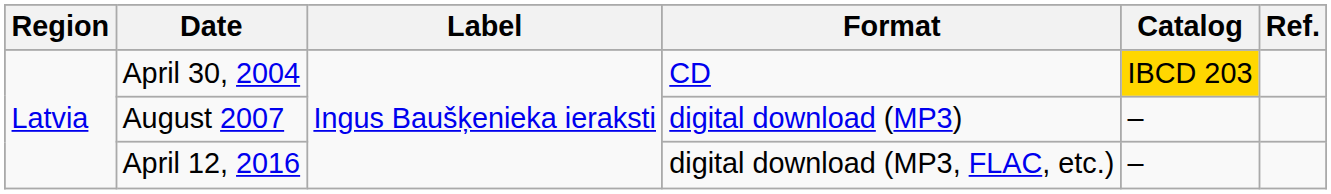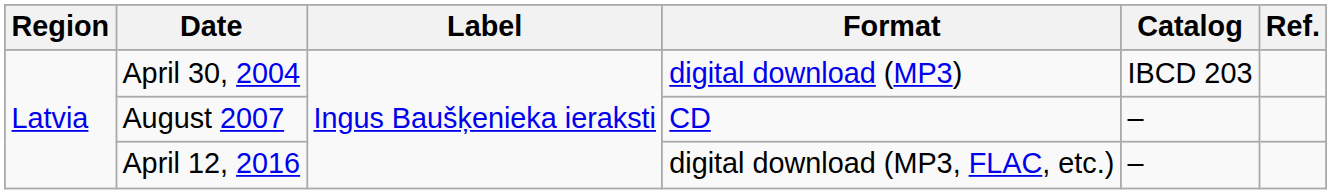April 30, 2004 | Format: CD -> digital download (MP3)
April 30, 2004 | Catalog: gold background -> no background
August 2007 | Format: digital download (MP3) -> CD
